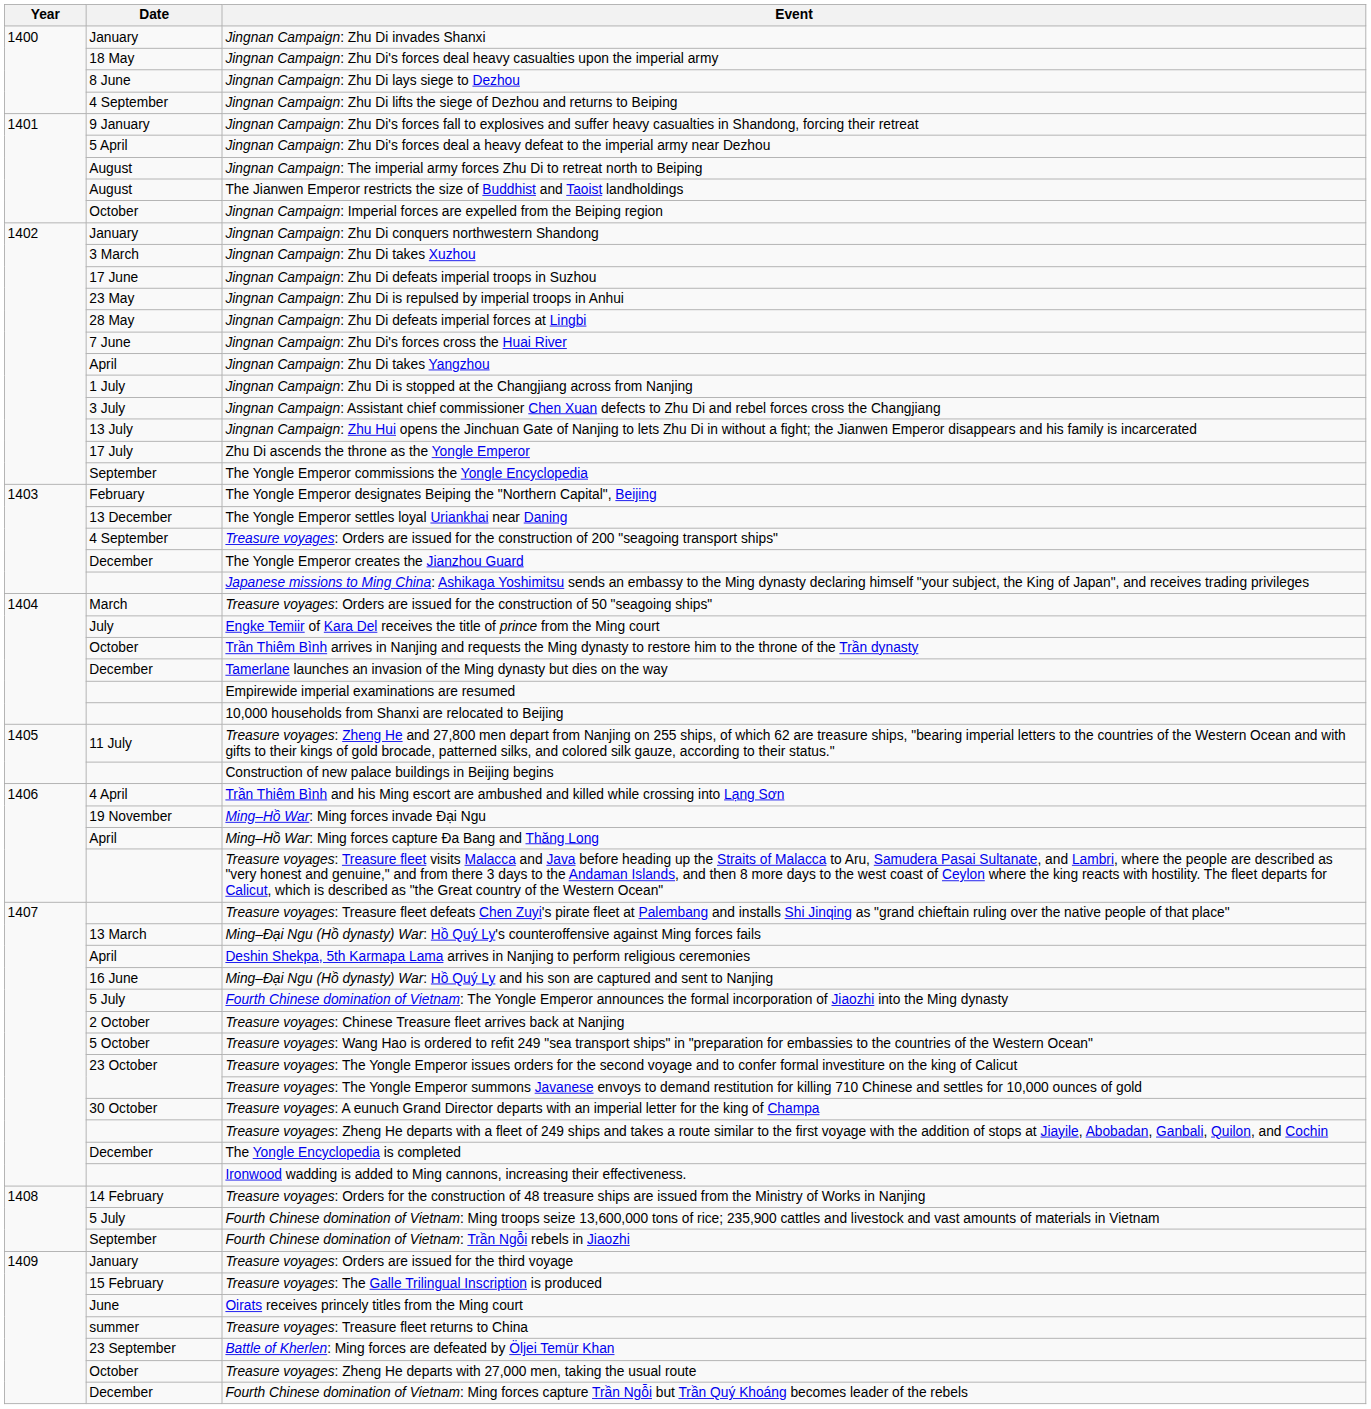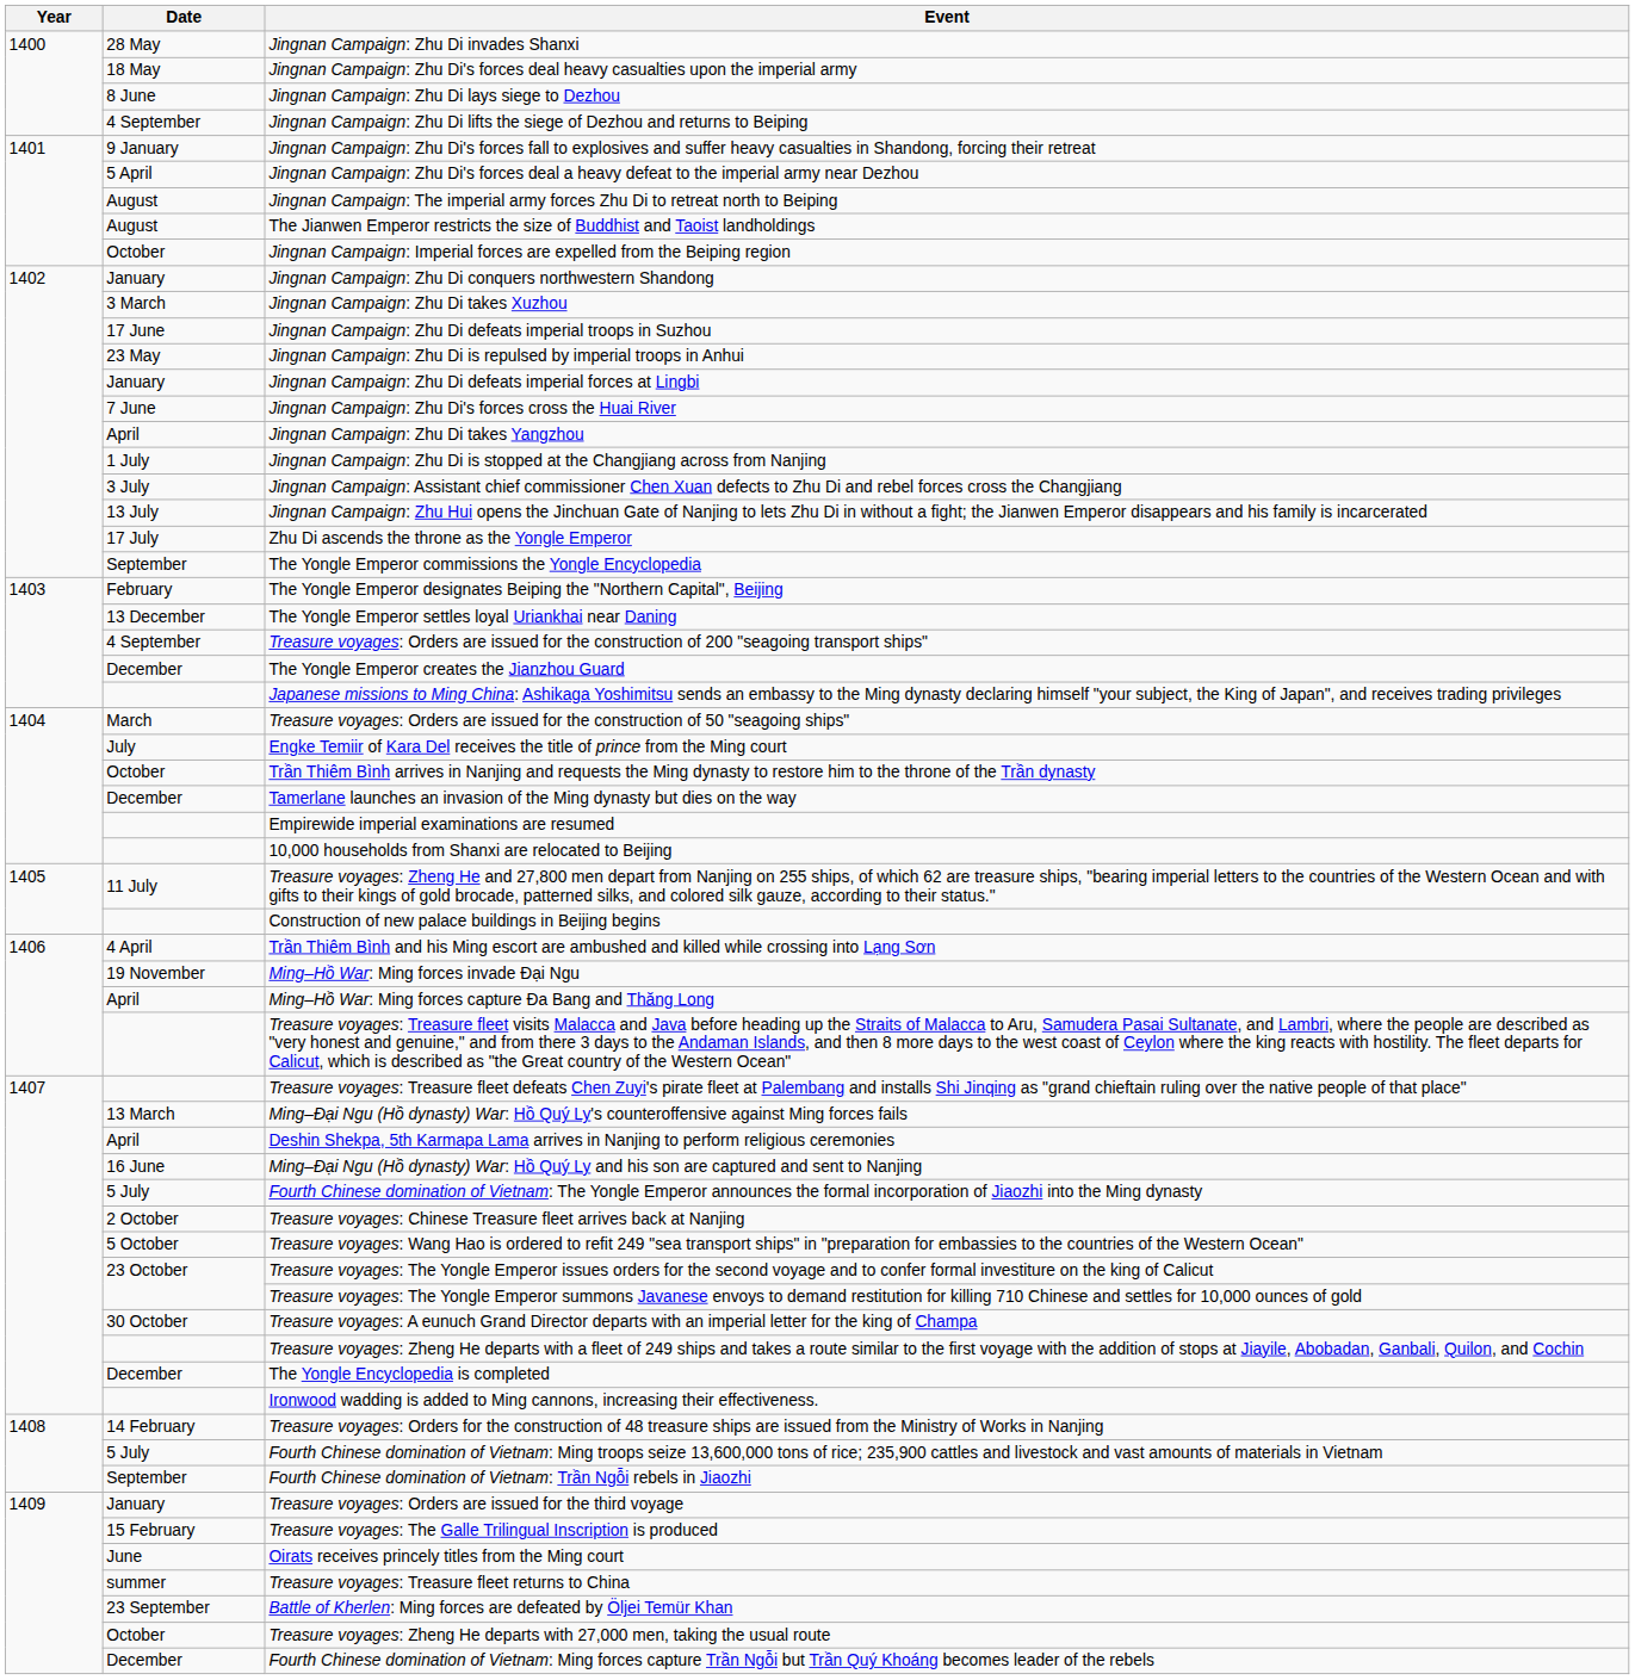Jingnan Campaign: Zhu Di invades Shanxi | Date: January -> 28 May
Jingnan Campaign: Zhu Di defeats imperial forces at Lingbi | Date: 28 May -> January
